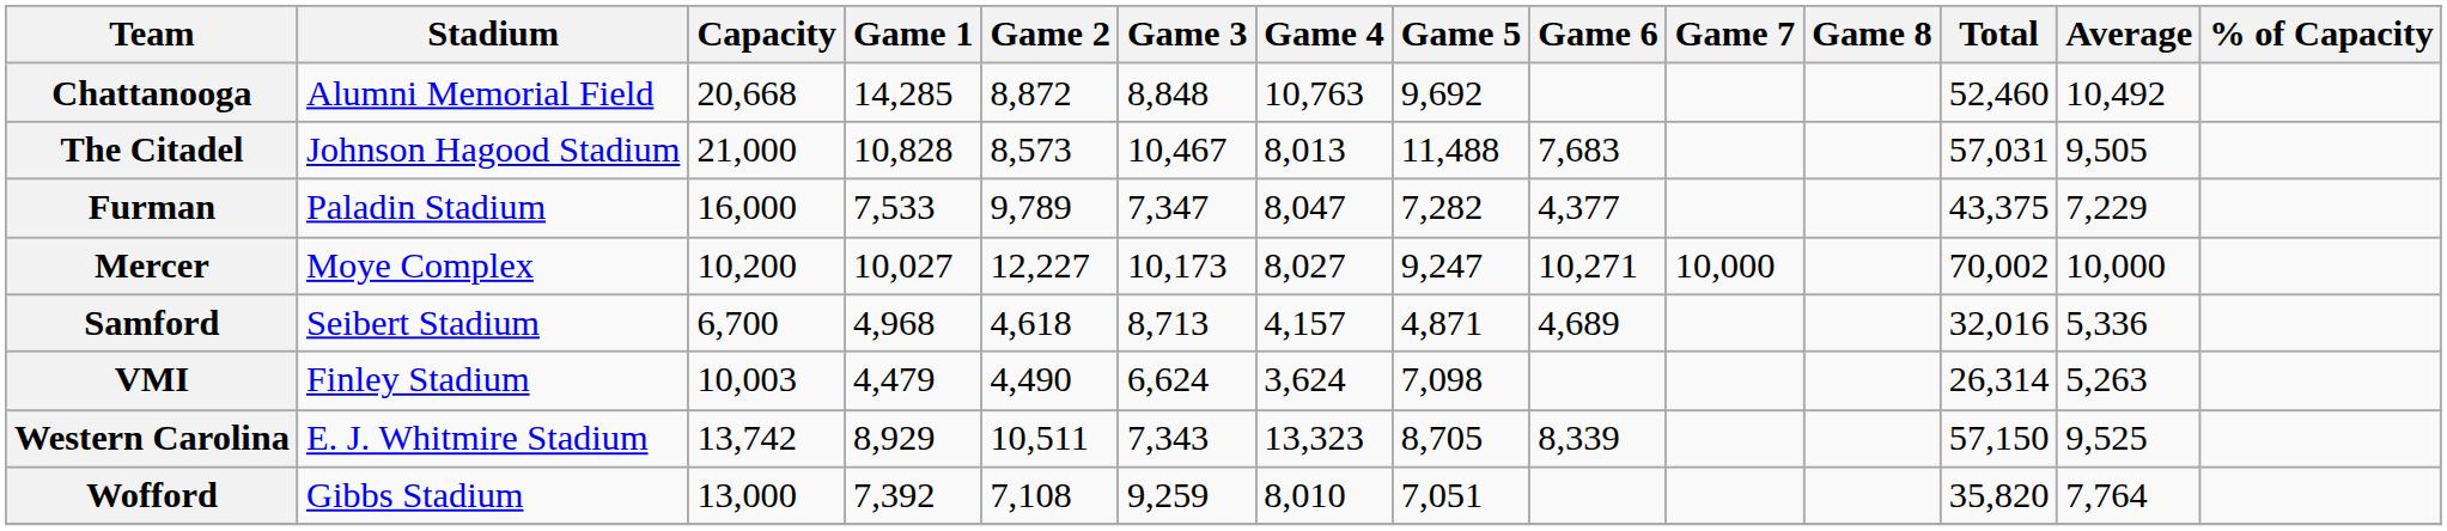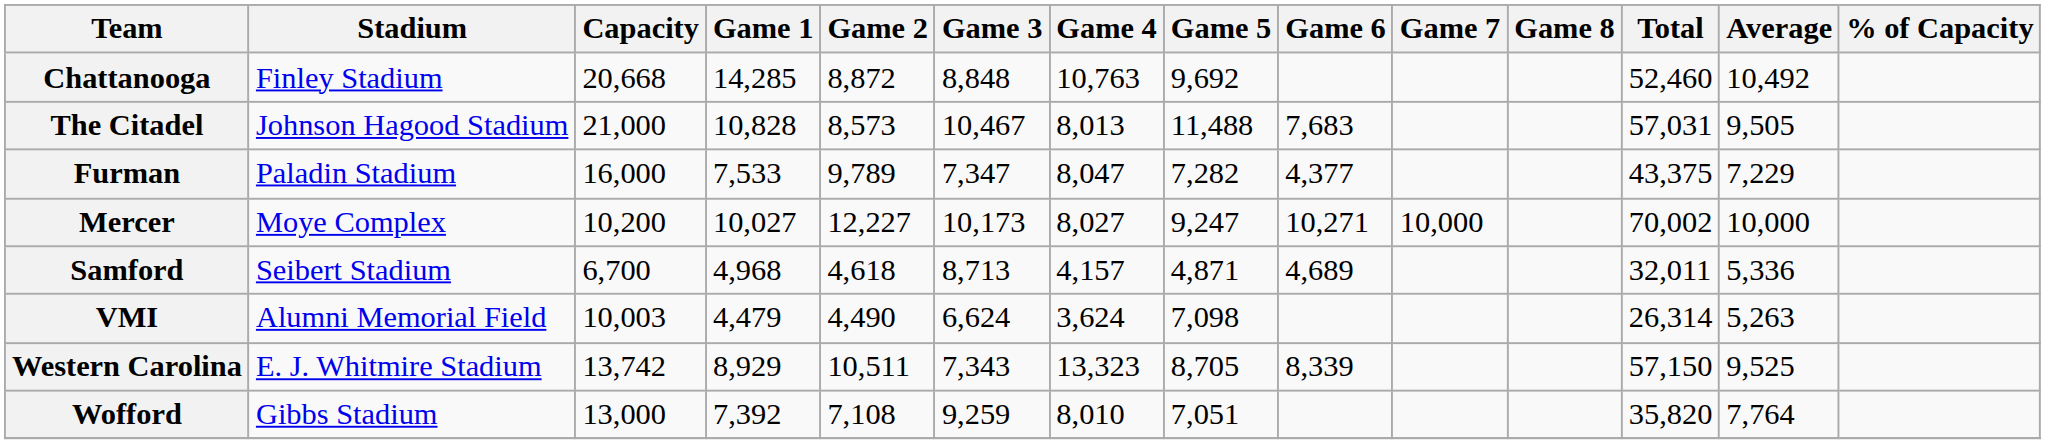Chattanooga | Stadium: Alumni Memorial Field -> Finley Stadium
Samford | Total: 32,016 -> 32,011
VMI | Stadium: Finley Stadium -> Alumni Memorial Field
